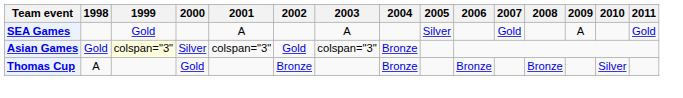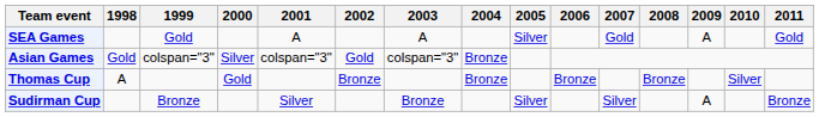Asian Games | 1999: lightyellow background -> no background
+ row: Sudirman Cup | Bronze | Silver | Bronze | Silver | Silver | A | Bronze
